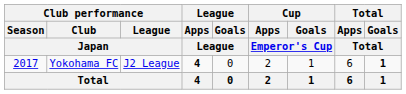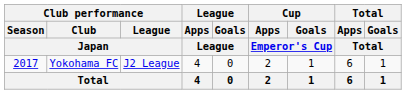Yokohama FC | League / Apps / League: bold -> normal
Yokohama FC | Total / Goals / Total: bold -> normal
